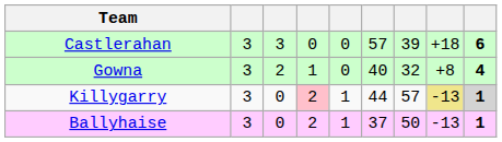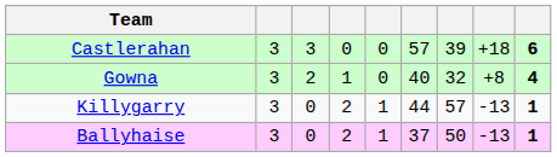Killygarry | column 4: pink background -> no background
Killygarry | column 8: khaki background -> no background
Killygarry | column 9: lightgrey background -> no background
